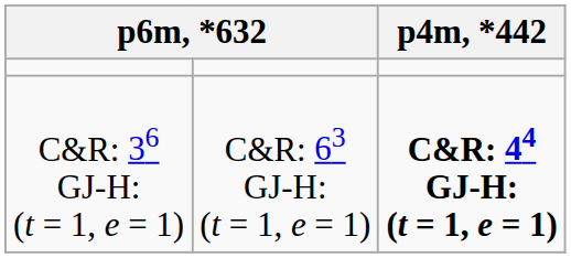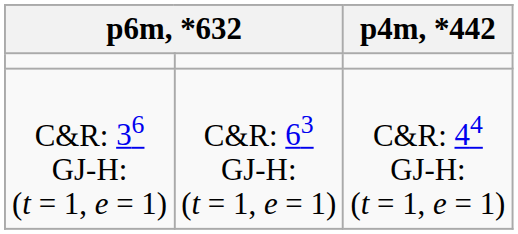C&R: 36 GJ-H: (t = 1, e = 1) | p4m, *442: bold -> normal
